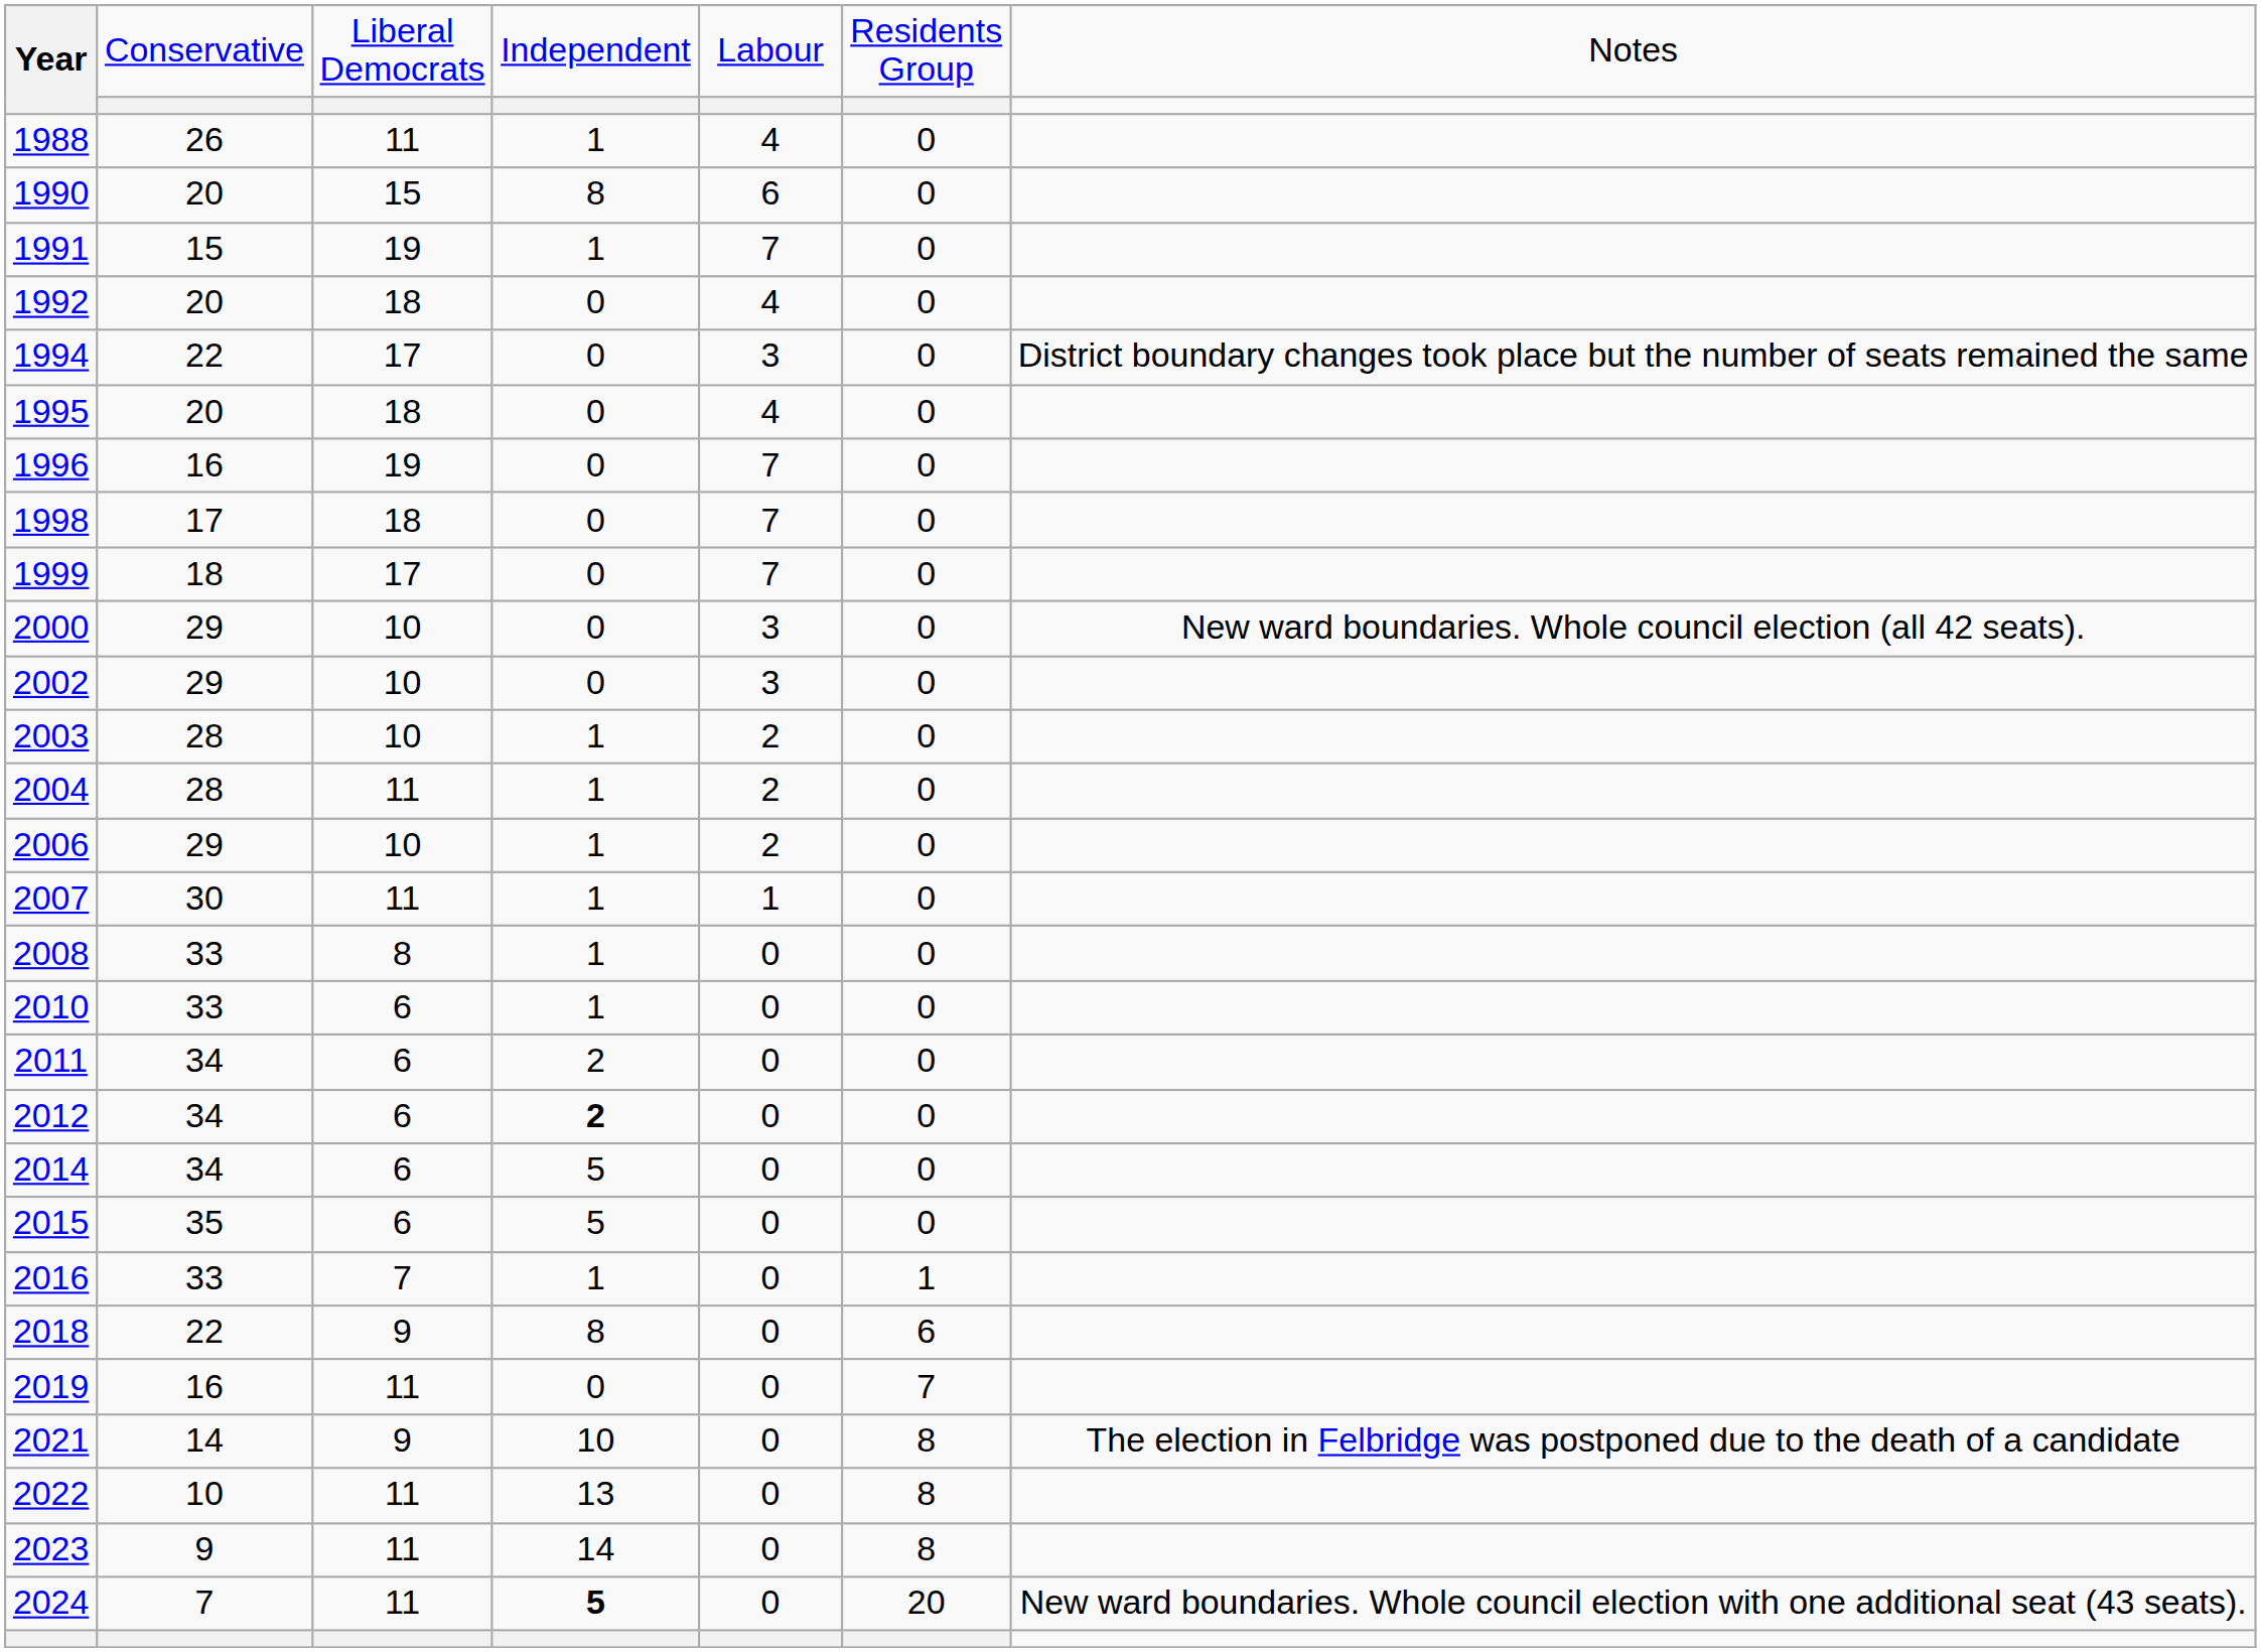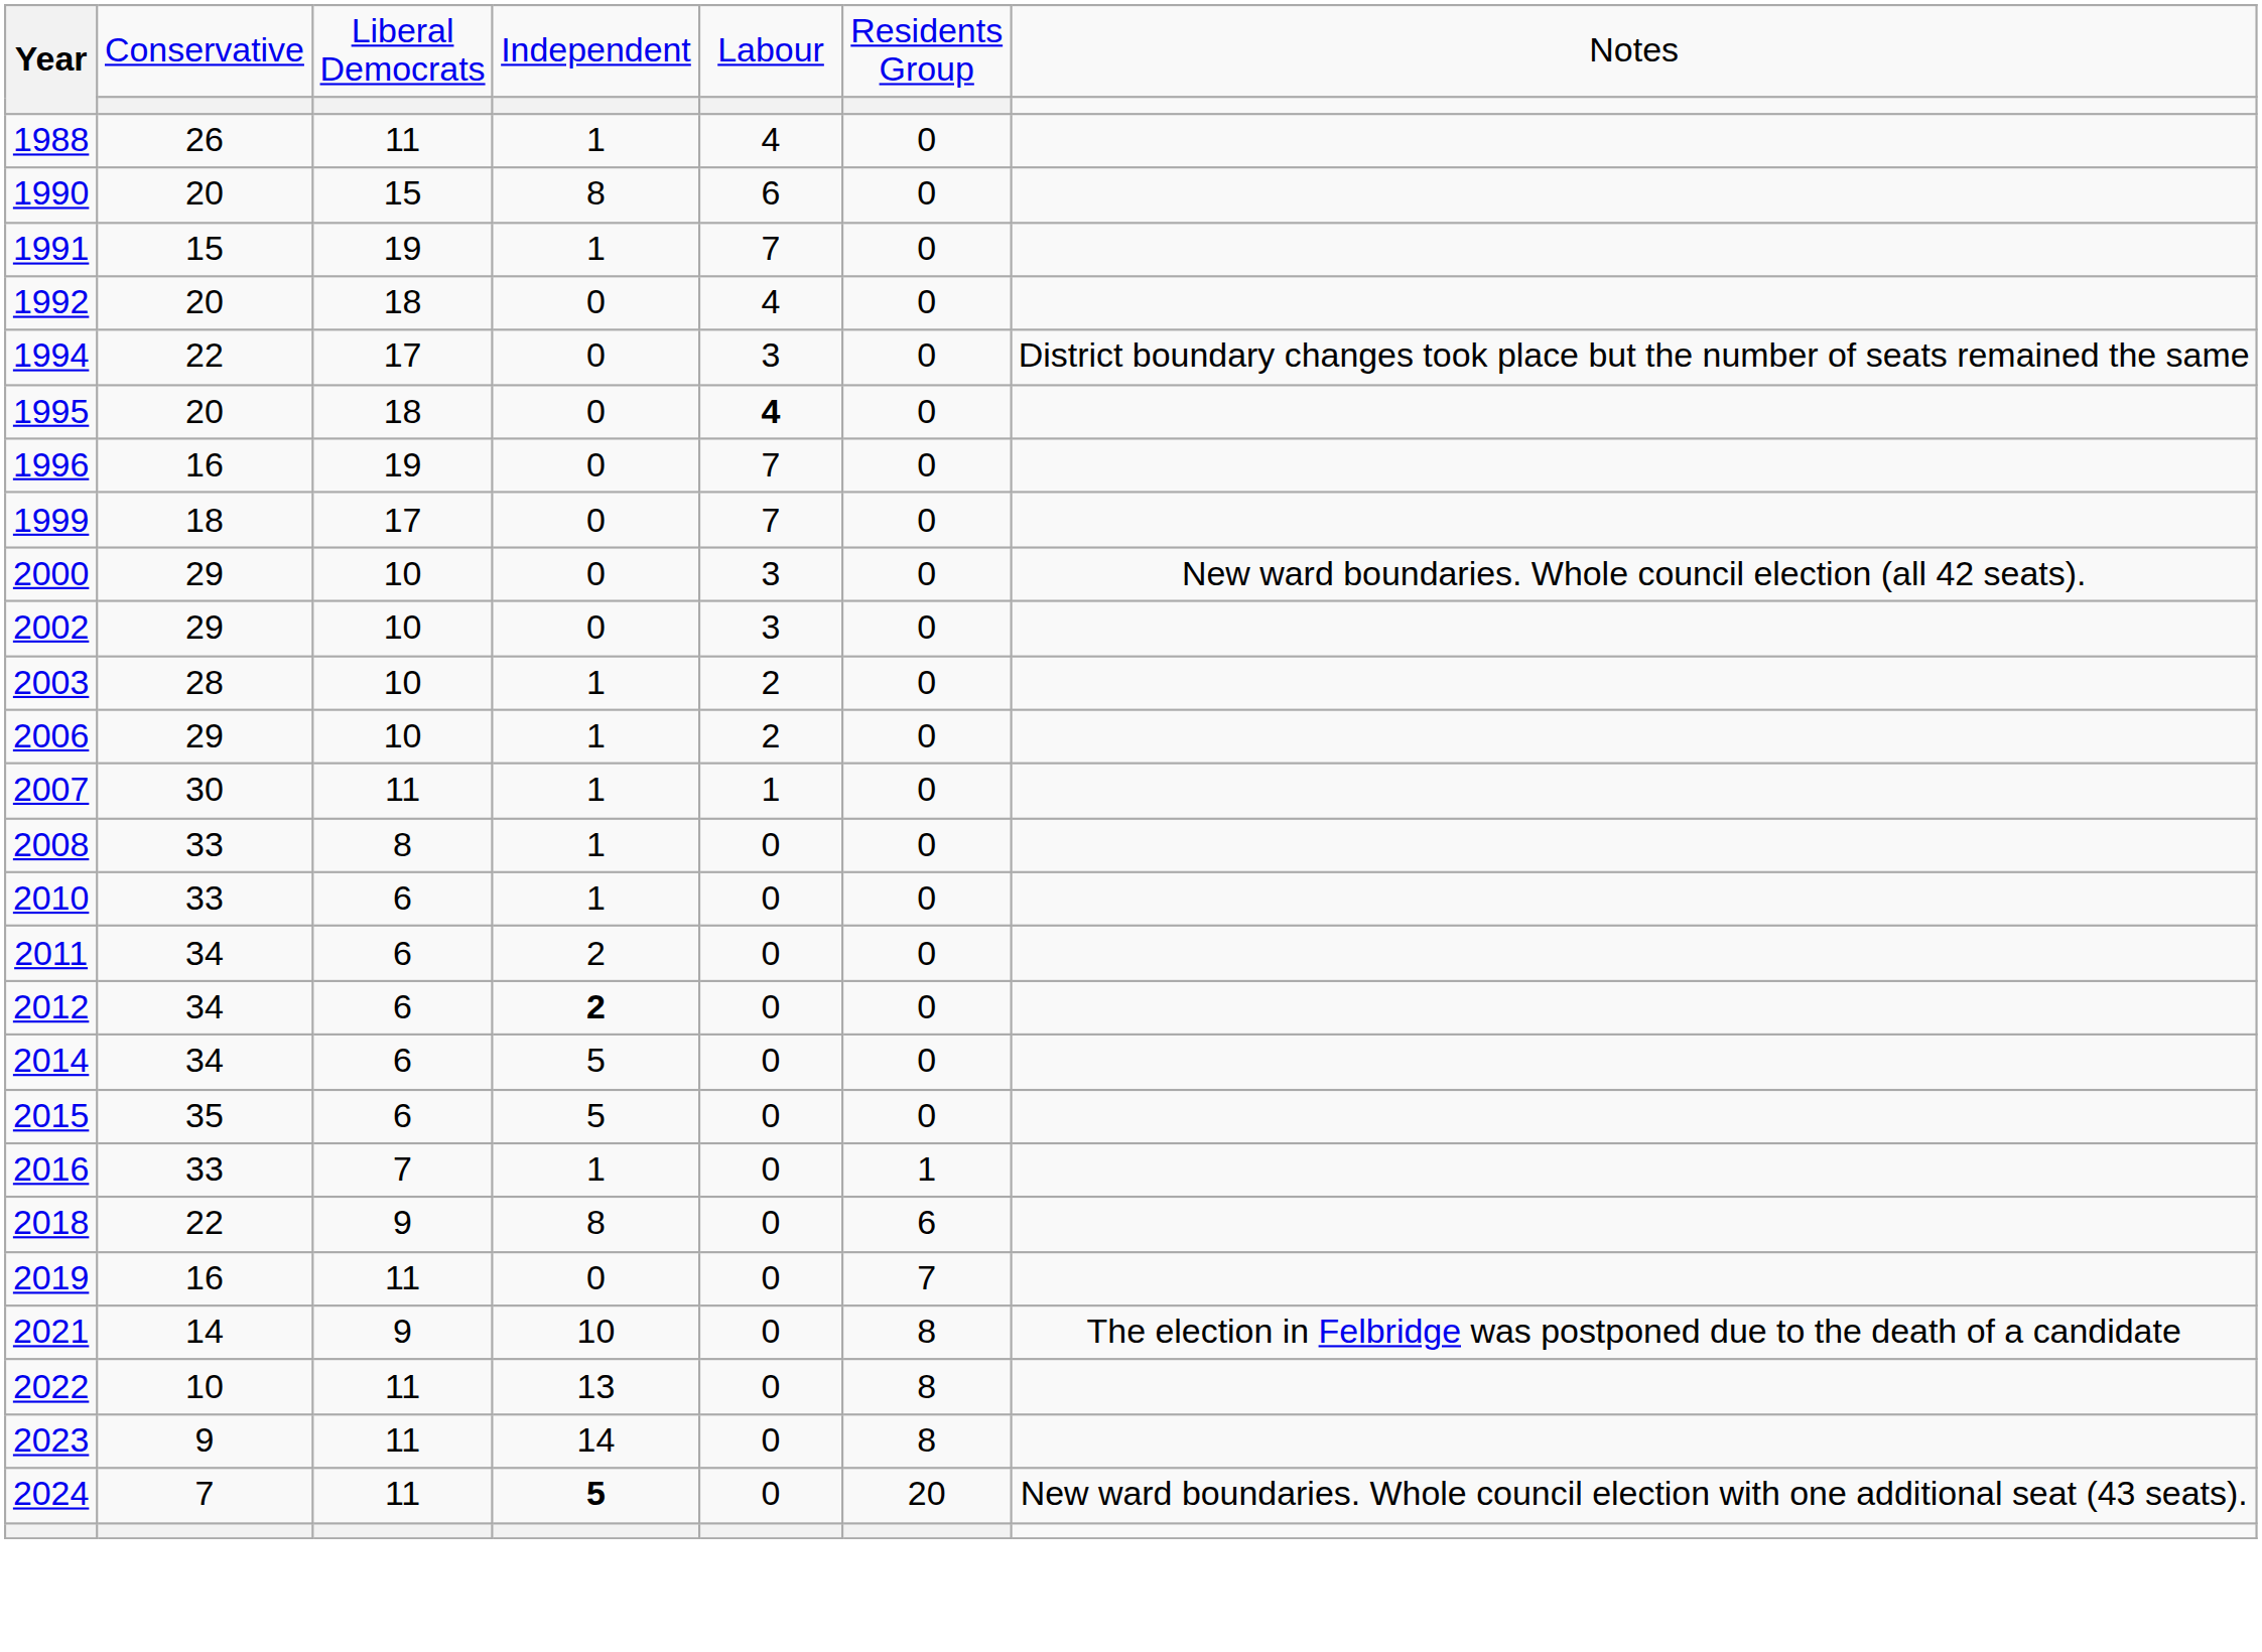1995 | column 5: normal -> bold
- row: 1998 | 17 | 18 | 0 | 7 | 0
- row: 2004 | 28 | 11 | 1 | 2 | 0
